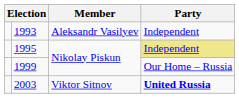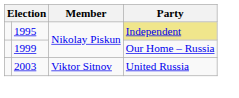- row: 1993 | Aleksandr Vasilyev | Independent
2003 | Party: bold -> normal
